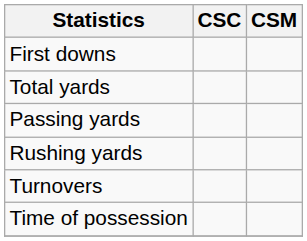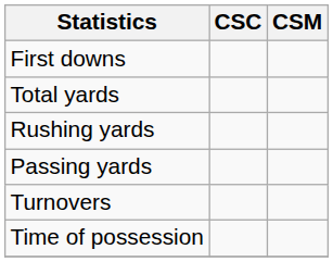rows swapped: Rushing yards <-> Passing yards
